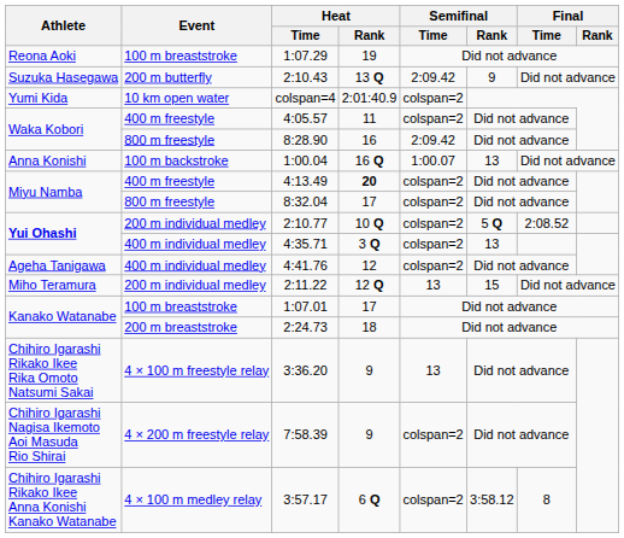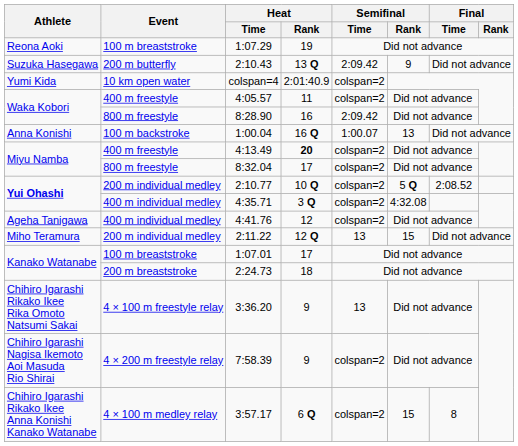4:35.71 | Semifinal / Rank: 13 -> 4:32.08
3:57.17 | Semifinal / Rank: 3:58.12 -> 15
